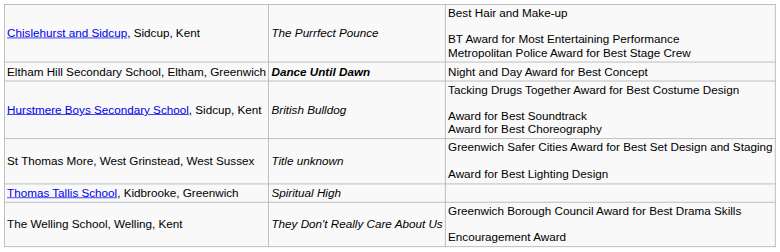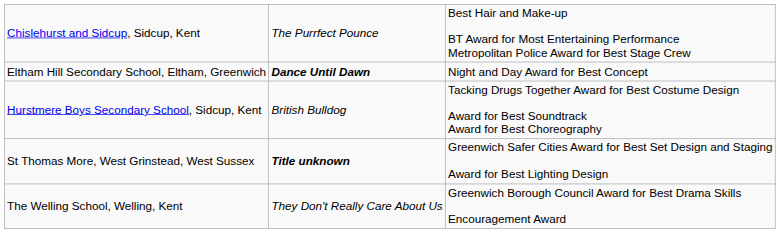St Thomas More, West Grinstead, West Sussex | column 2: normal -> bold
- row: Thomas Tallis School, Kidbrooke, Greenwich | Spiritual High
